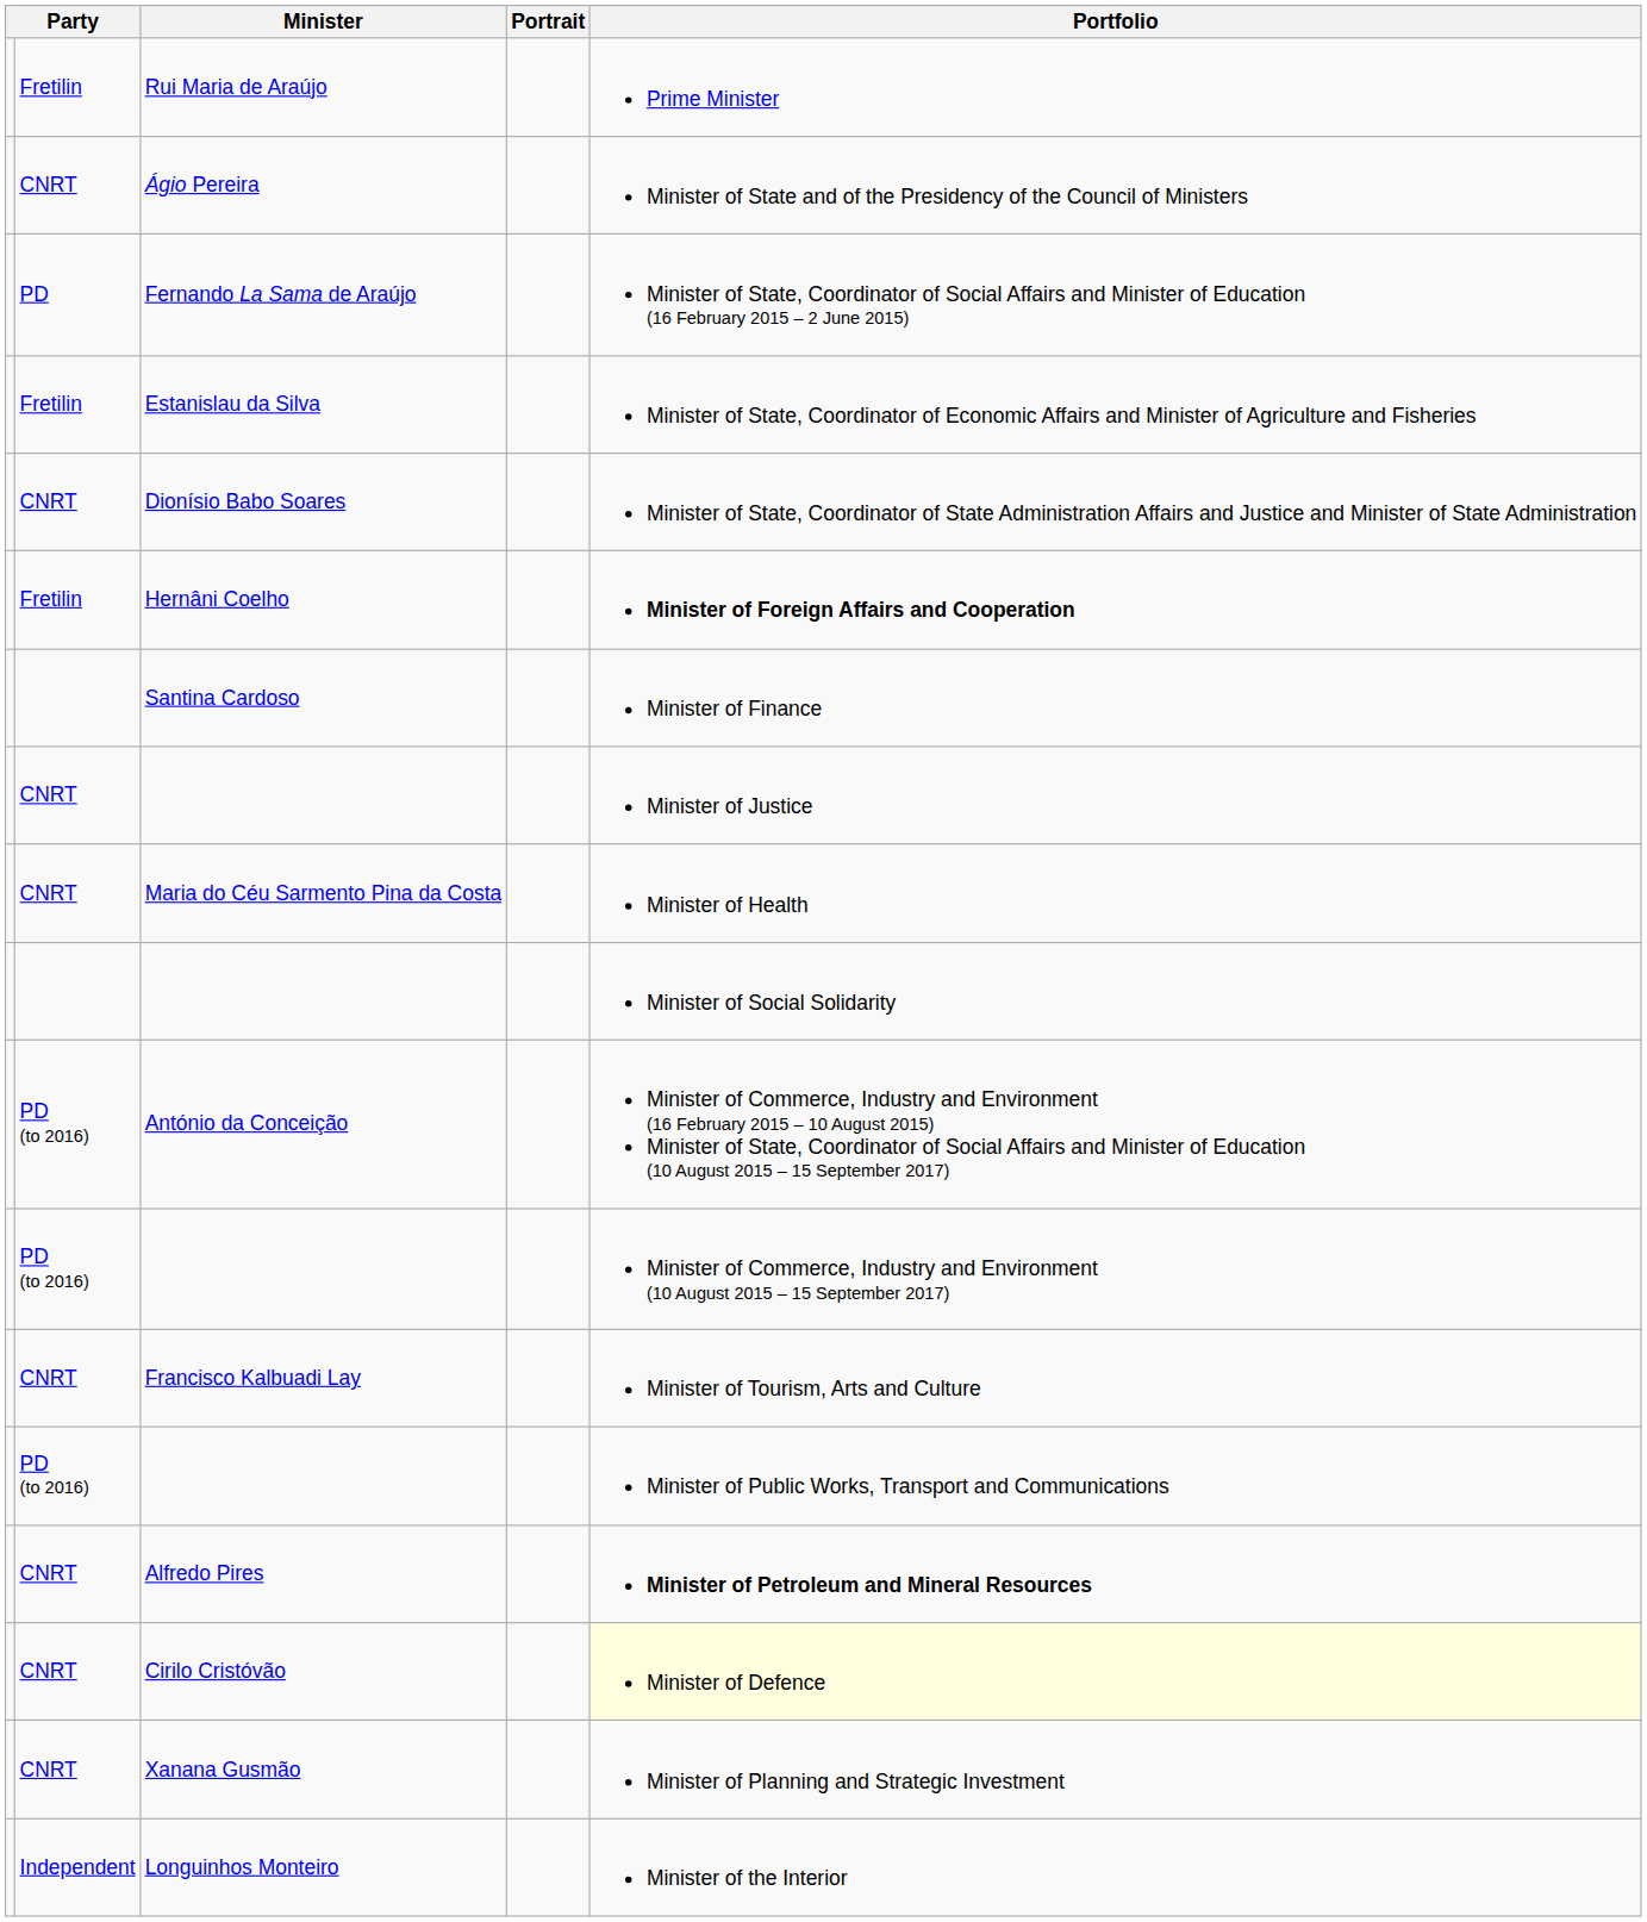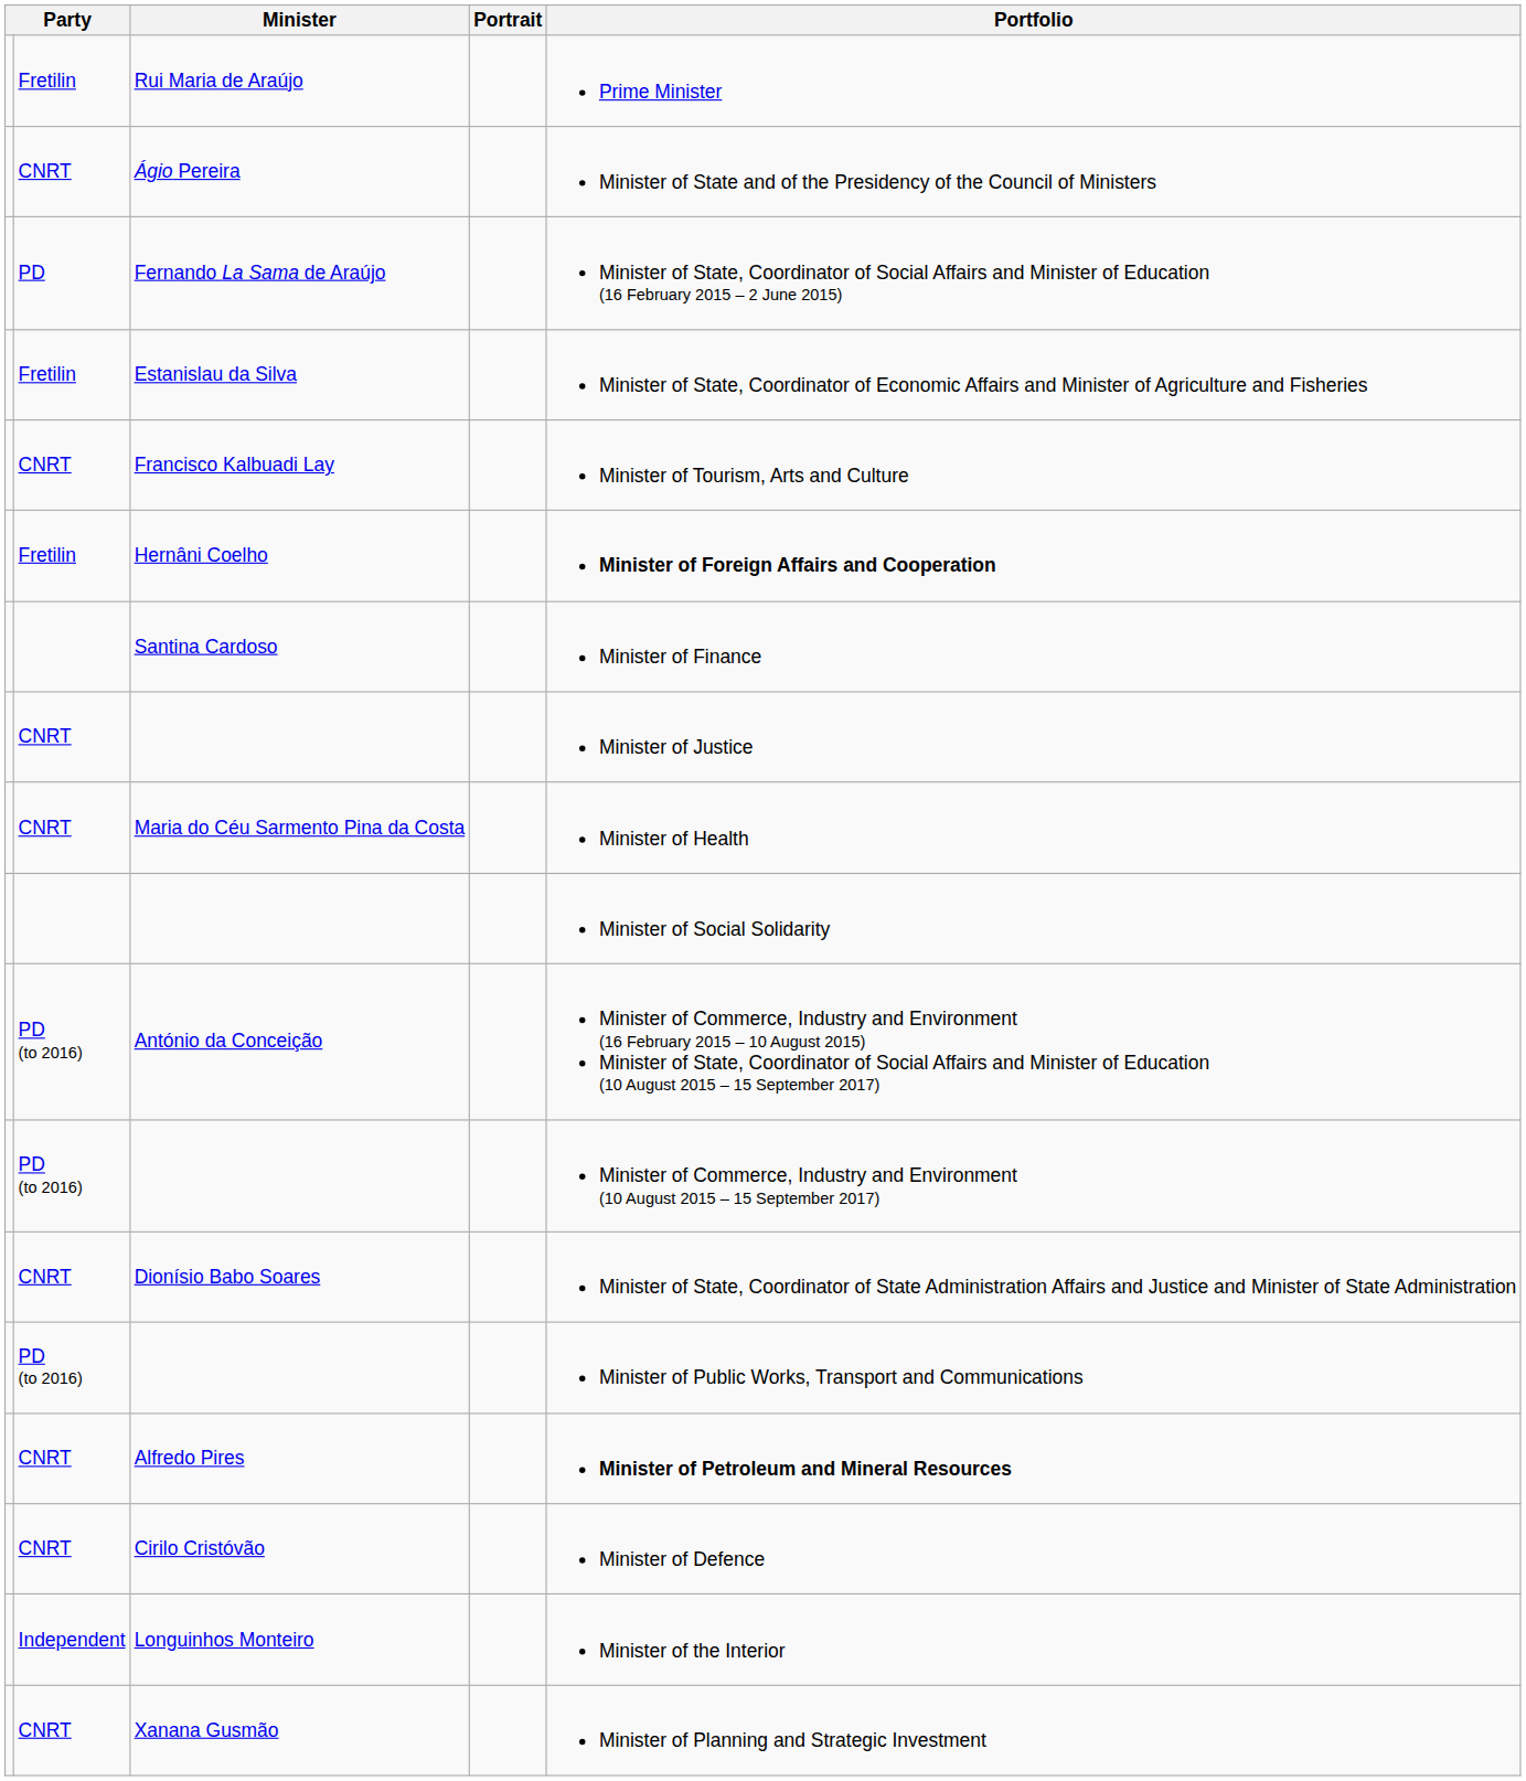rows swapped: Dionísio Babo Soares <-> Francisco Kalbuadi Lay
Cirilo Cristóvão | Portfolio: lightyellow background -> no background
rows swapped: Longuinhos Monteiro <-> Xanana Gusmão
